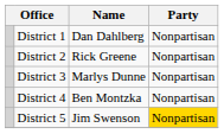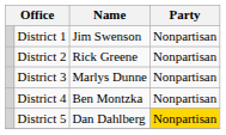District 1 | Name: Dan Dahlberg -> Jim Swenson
District 5 | Name: Jim Swenson -> Dan Dahlberg
